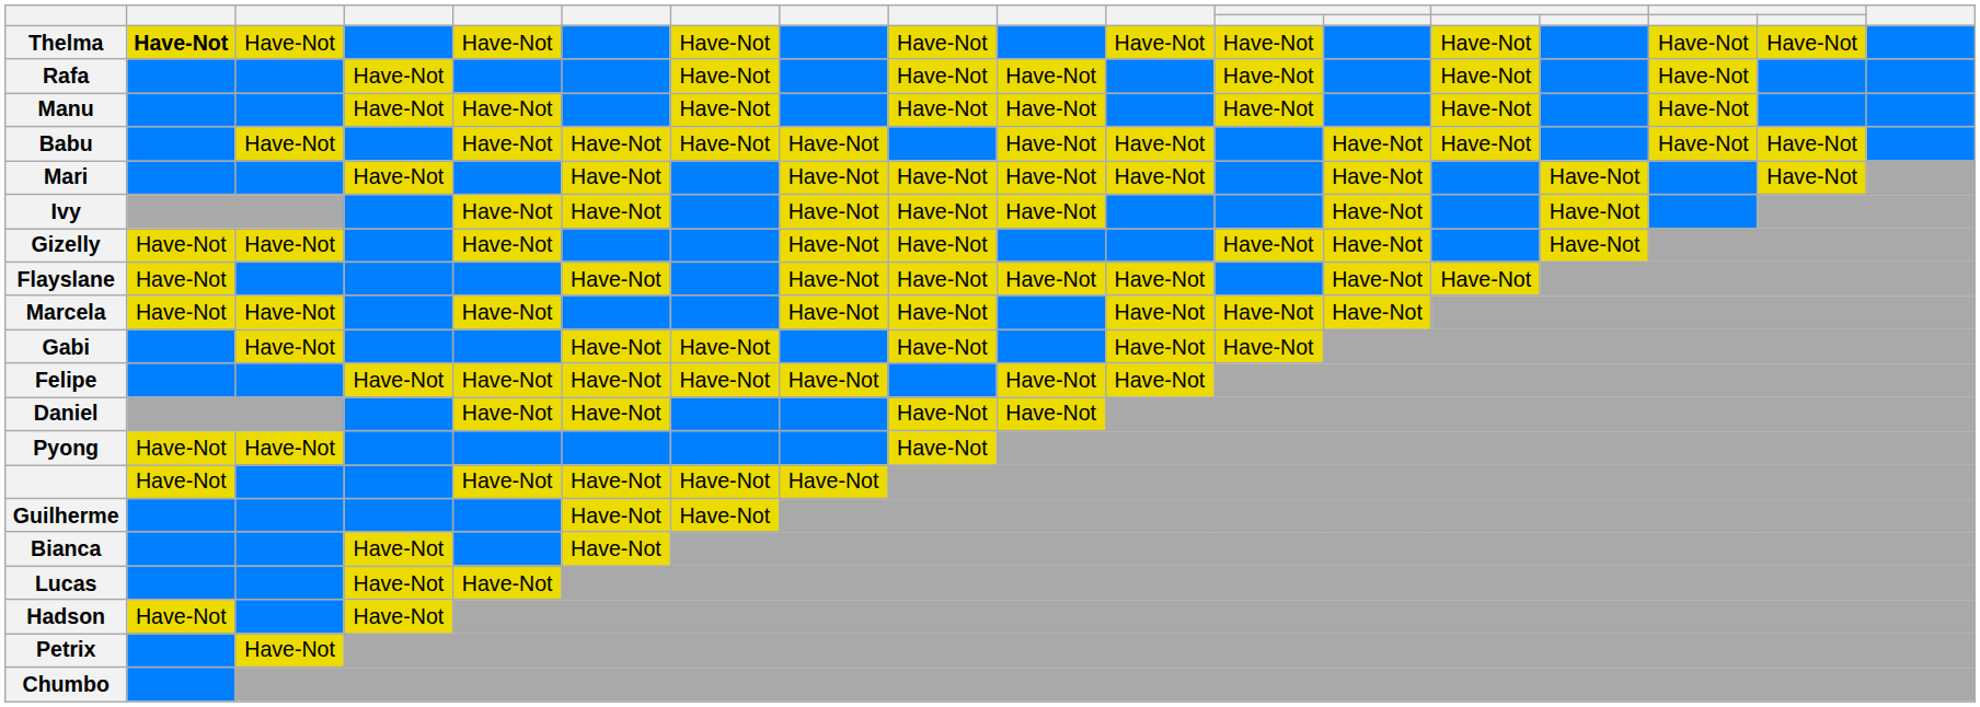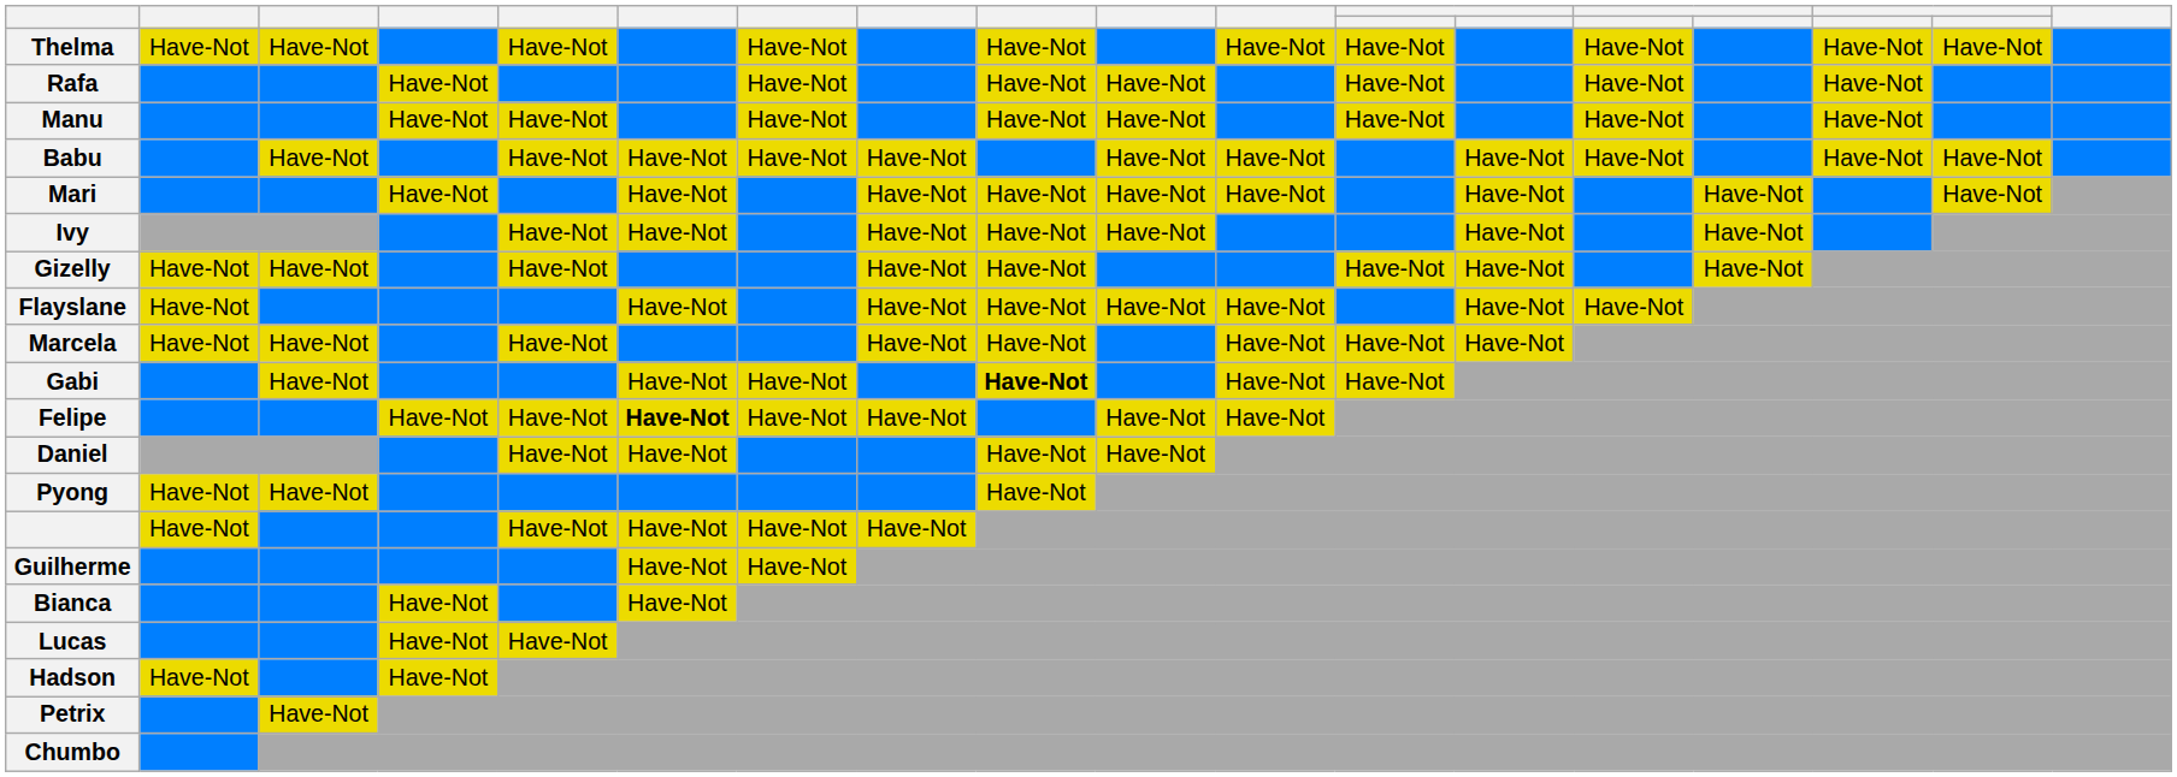Thelma | column 2: bold -> normal
Gabi | column 9: normal -> bold
Felipe | column 6: normal -> bold
